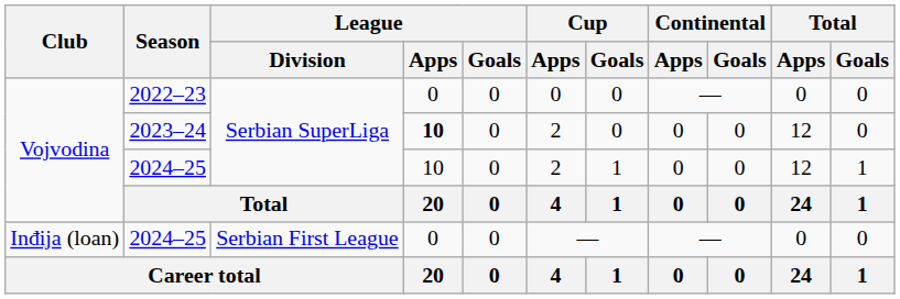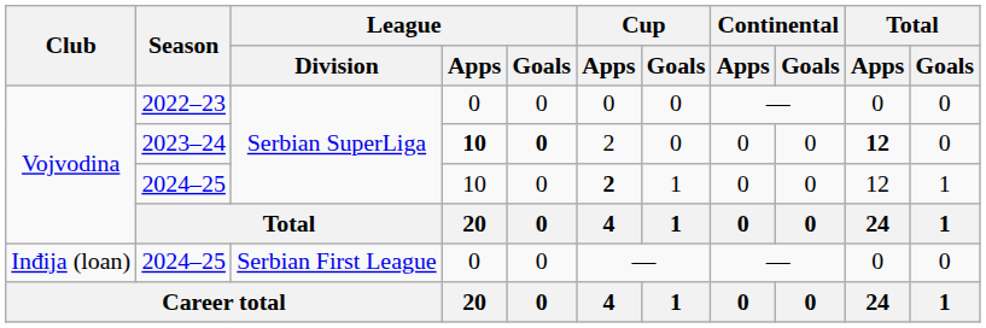2023–24 | League / Goals: normal -> bold
2023–24 | Total / Apps: normal -> bold
Vojvodina / 2024–25 | Cup / Apps: normal -> bold
